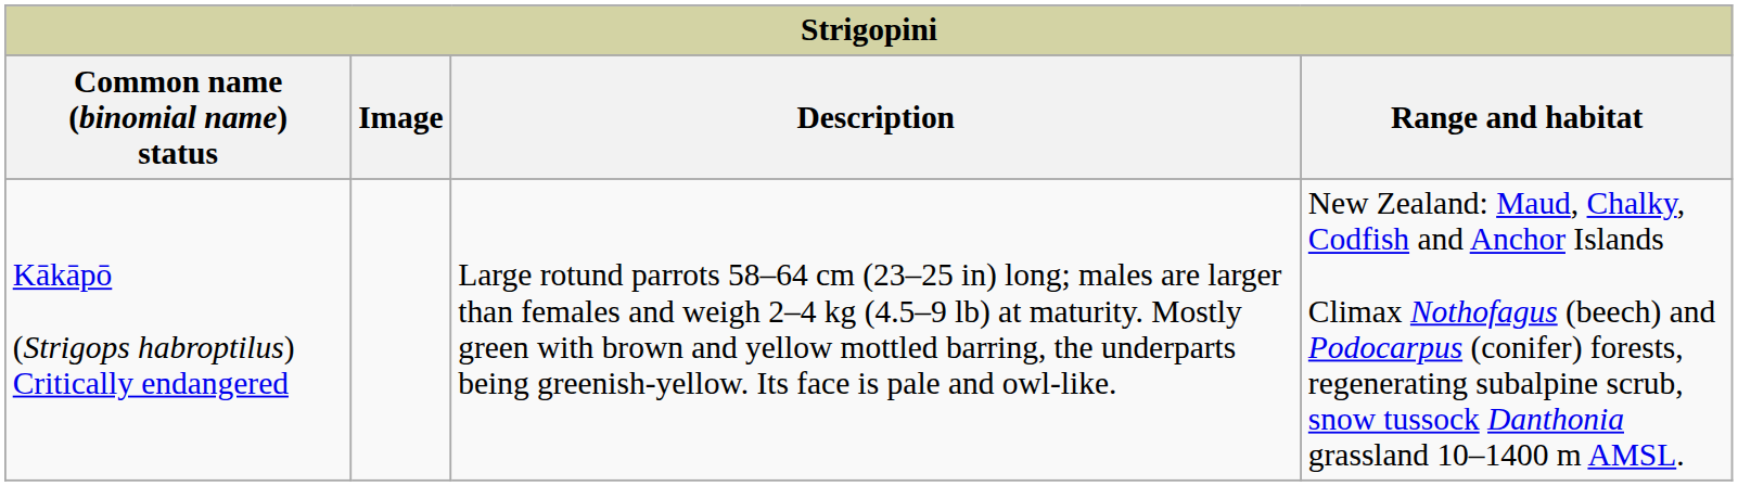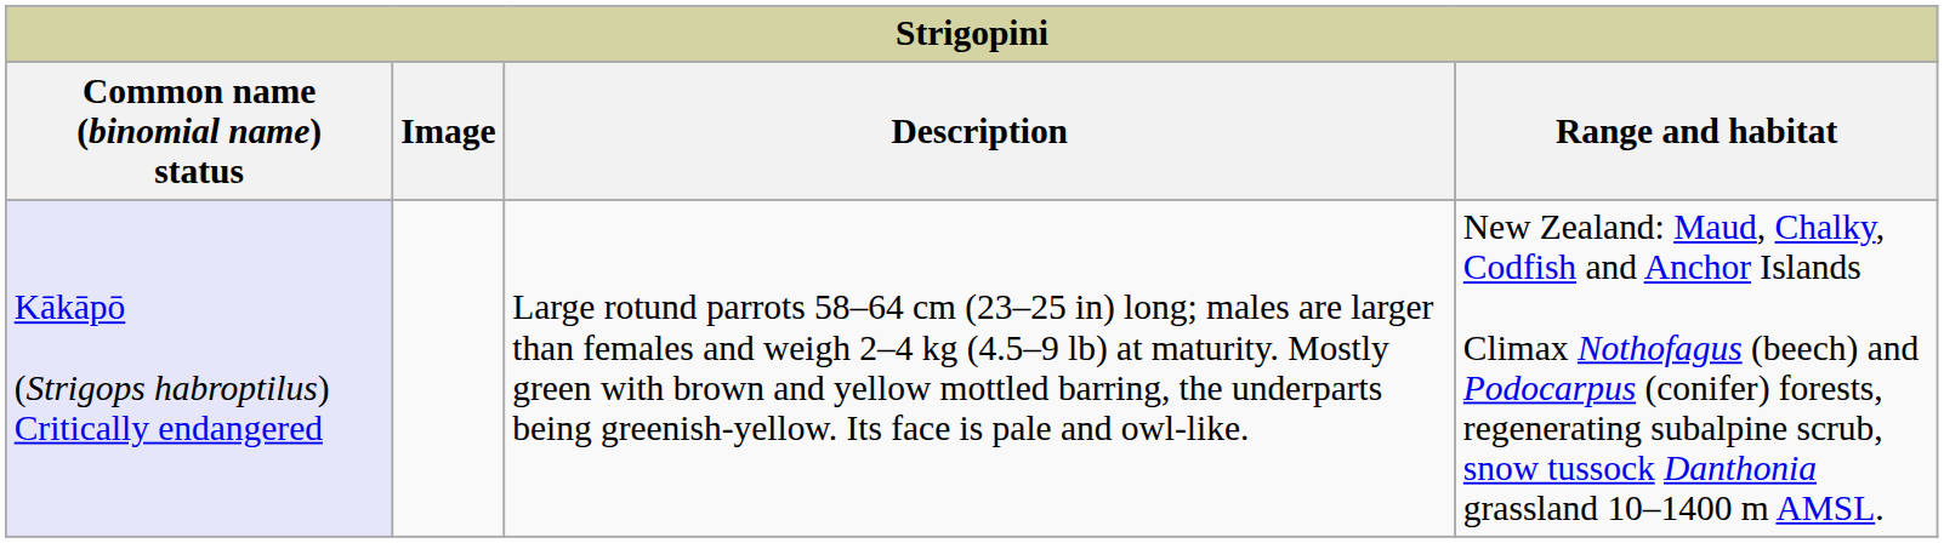Kākāpō (Strigops habroptilus) Critically endangered | Common name (binomial name) status: no background -> lavender background
